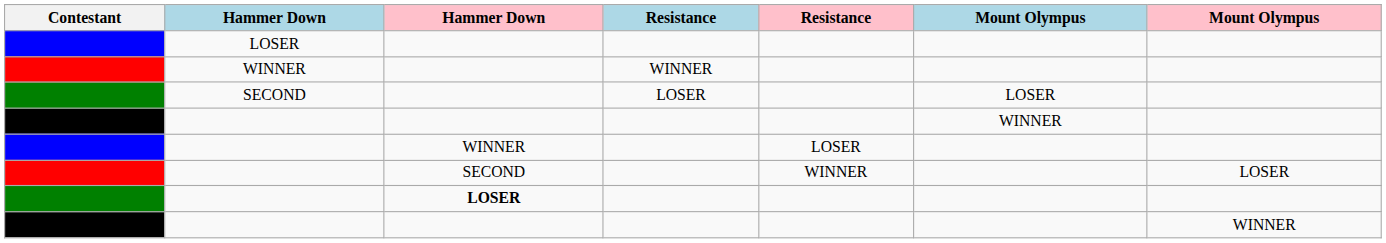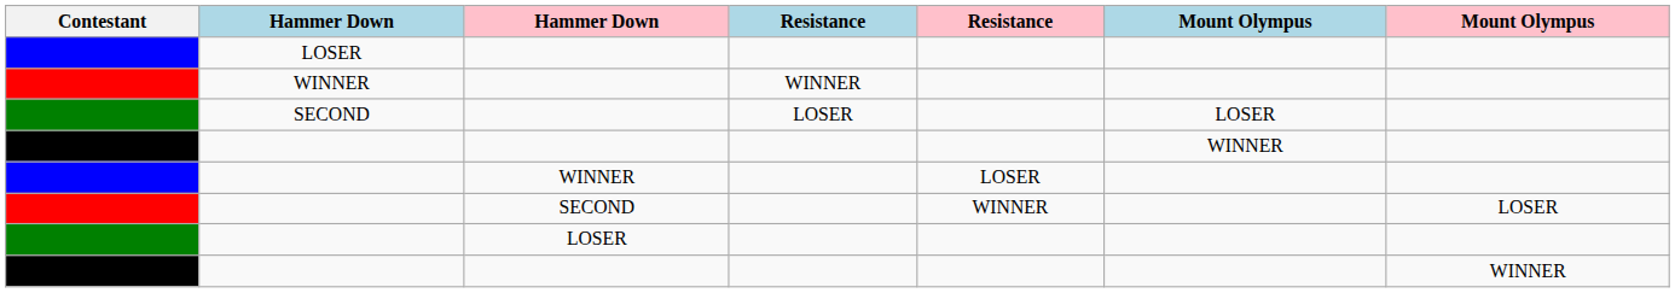row 8 | column 3: bold -> normal
